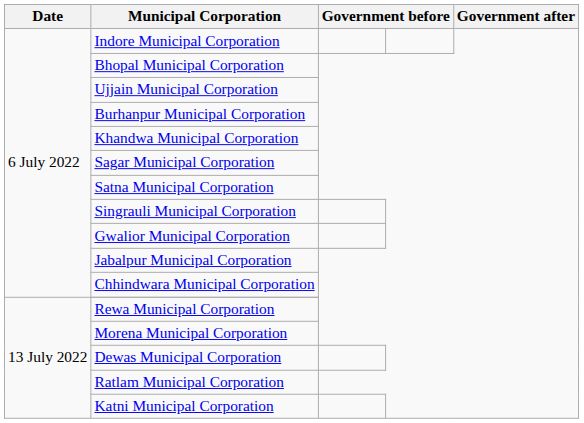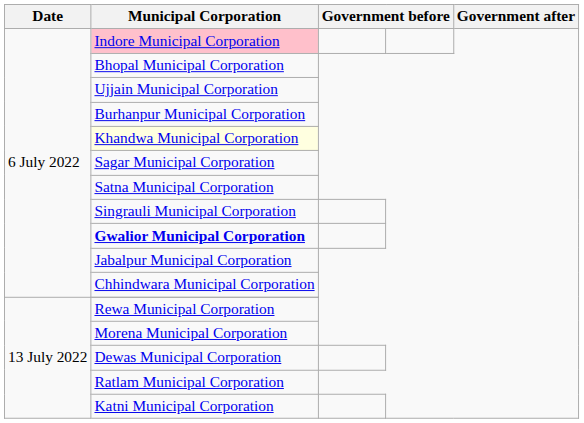Indore Municipal Corporation | Municipal Corporation: no background -> pink background
Khandwa Municipal Corporation | Municipal Corporation: no background -> lightyellow background
Gwalior Municipal Corporation | Municipal Corporation: normal -> bold
